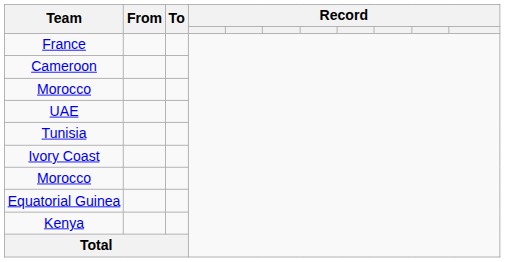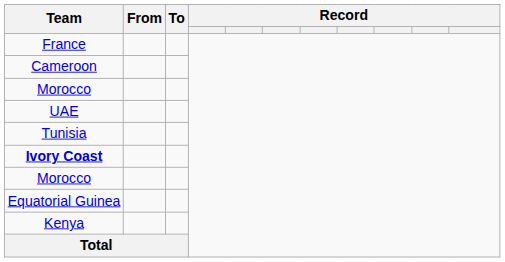Ivory Coast | Team: normal -> bold
